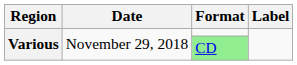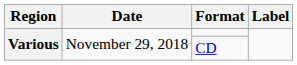CD | Format: lightgreen background -> no background
